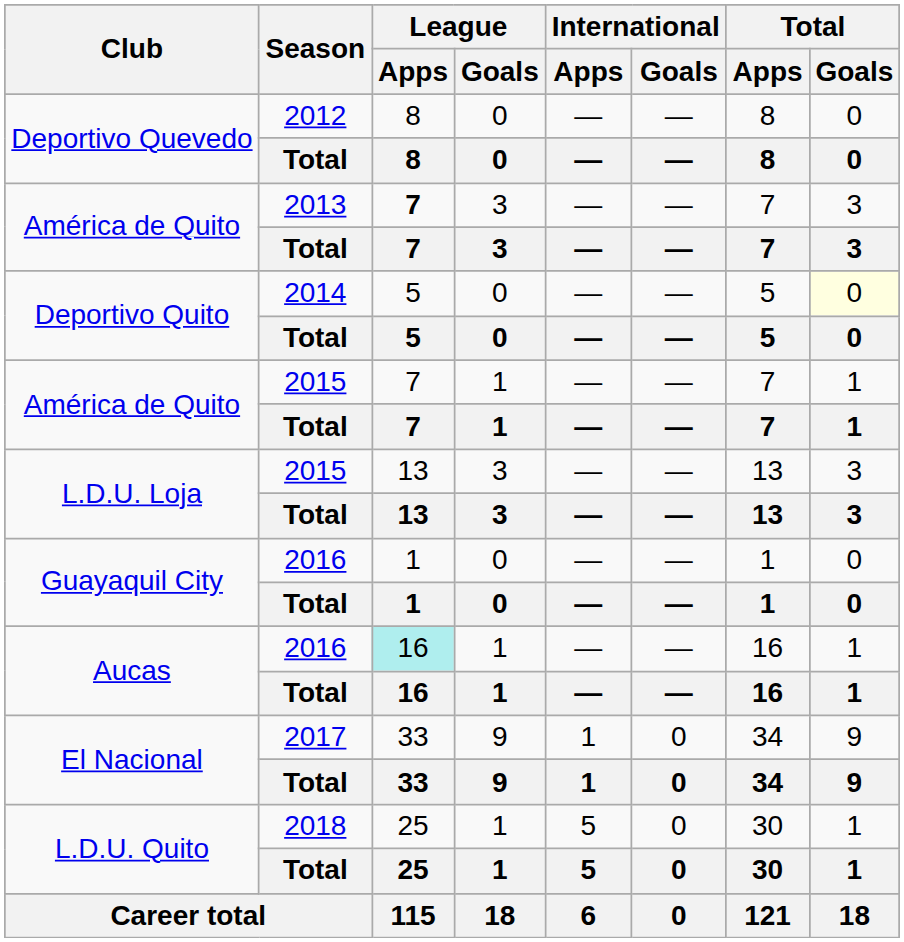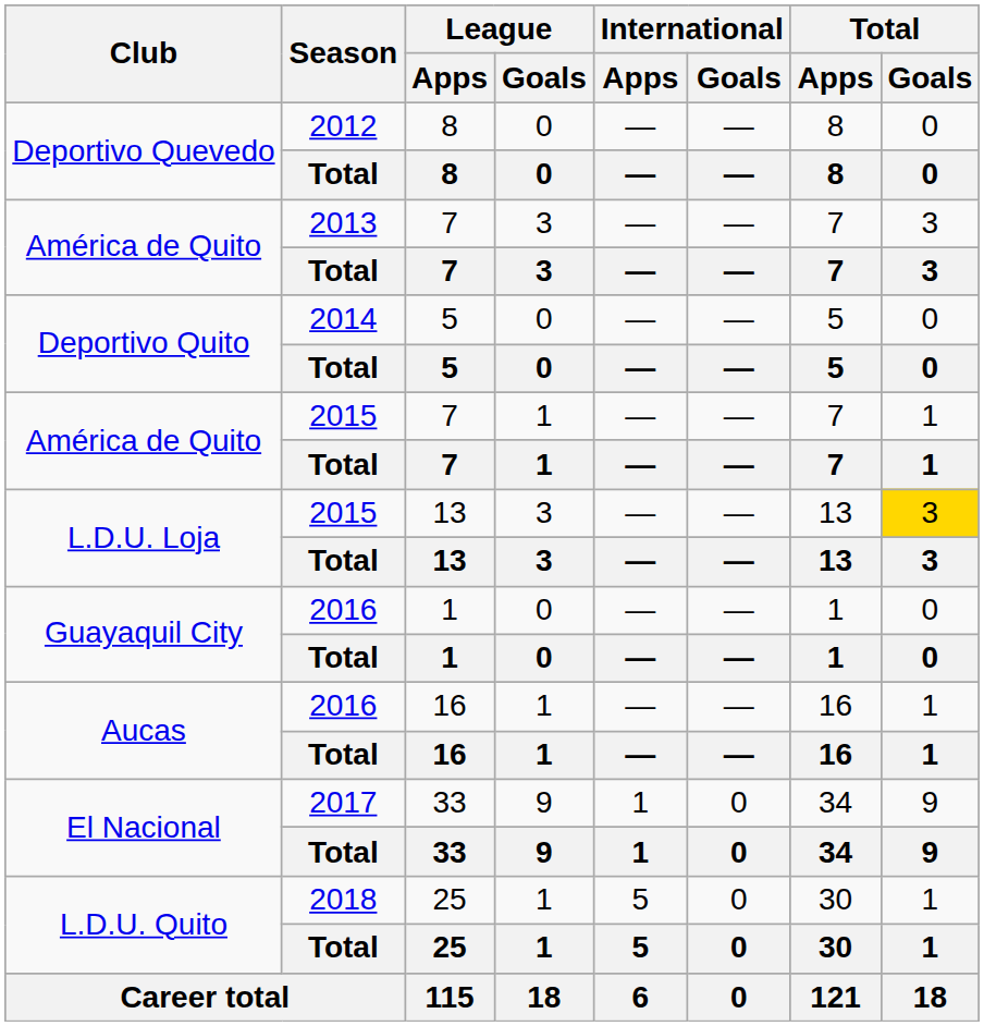América de Quito / 2013 | League / Apps: bold -> normal
Deportivo Quito / 2014 | Total / Goals: lightyellow background -> no background
L.D.U. Loja / 2015 | Total / Goals: no background -> gold background
Aucas / 2016 | League / Apps: paleturquoise background -> no background
